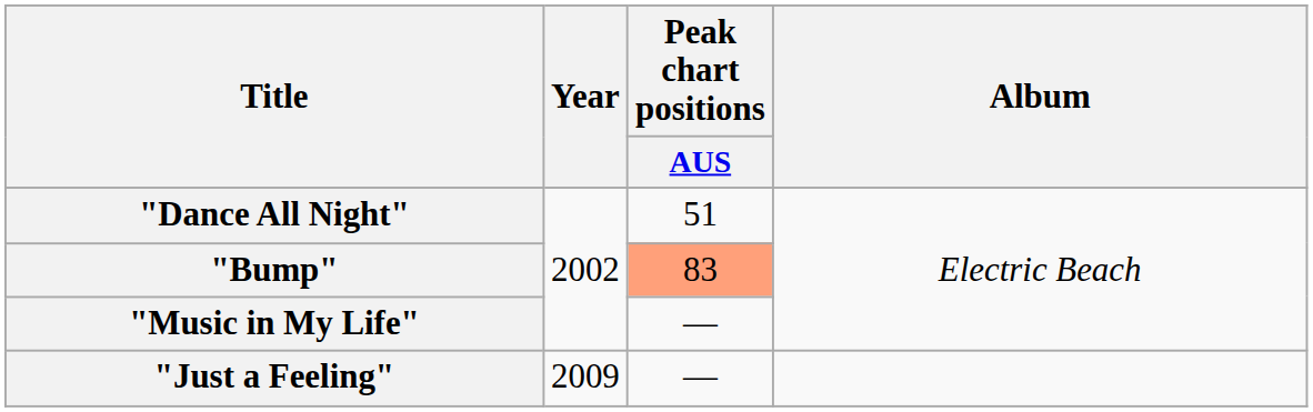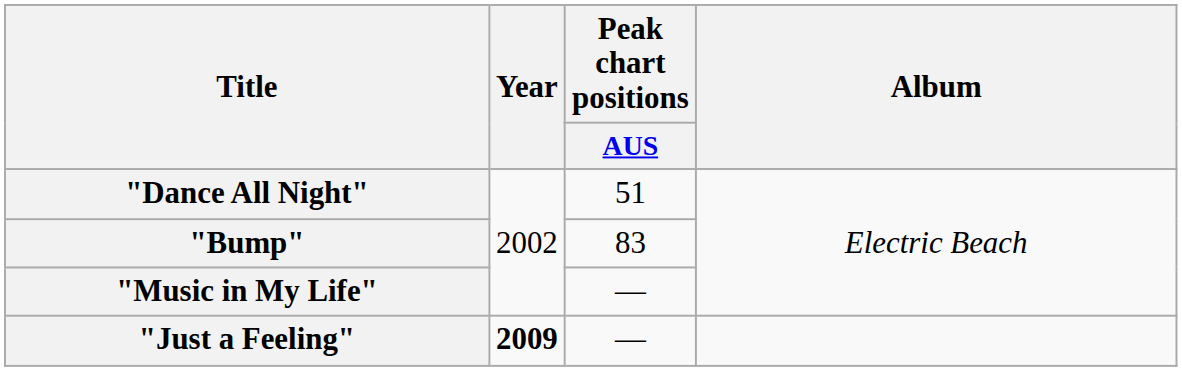"Bump" | Peak chart positions / AUS: lightsalmon background -> no background
"Just a Feeling" | Year: normal -> bold
